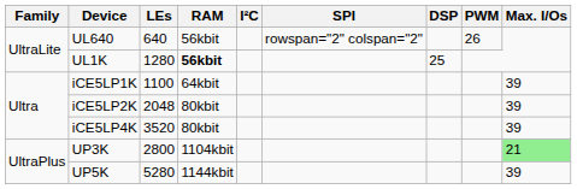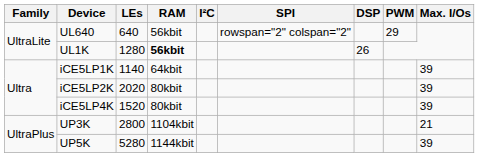UL640 | PWM: 26 -> 29
UL1K | DSP: 25 -> 26
iCE5LP1K | LEs: 1100 -> 1140
iCE5LP2K | LEs: 2048 -> 2020
iCE5LP4K | LEs: 3520 -> 1520
UP3K | Max. I/Os: lightgreen background -> no background
